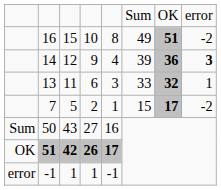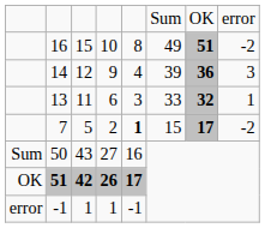14 | column 8: bold -> normal
7 | column 5: normal -> bold
